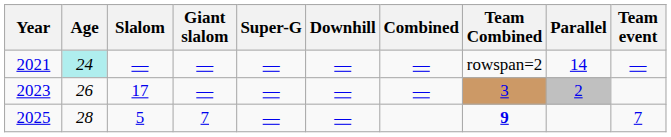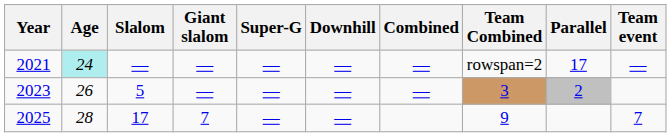2021 | Parallel: 14 -> 17
2023 | Slalom: 17 -> 5
2025 | Slalom: 5 -> 17
2025 | Team Combined: bold -> normal
